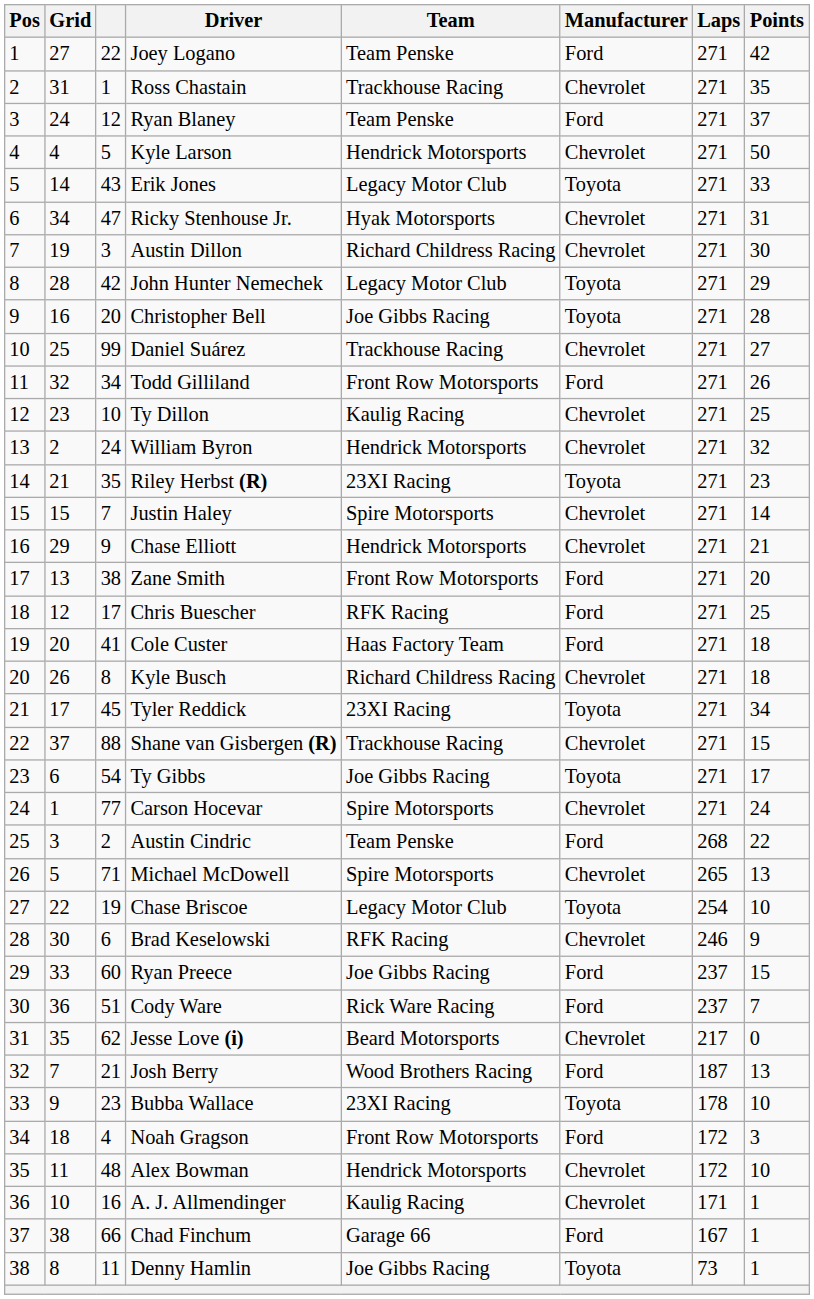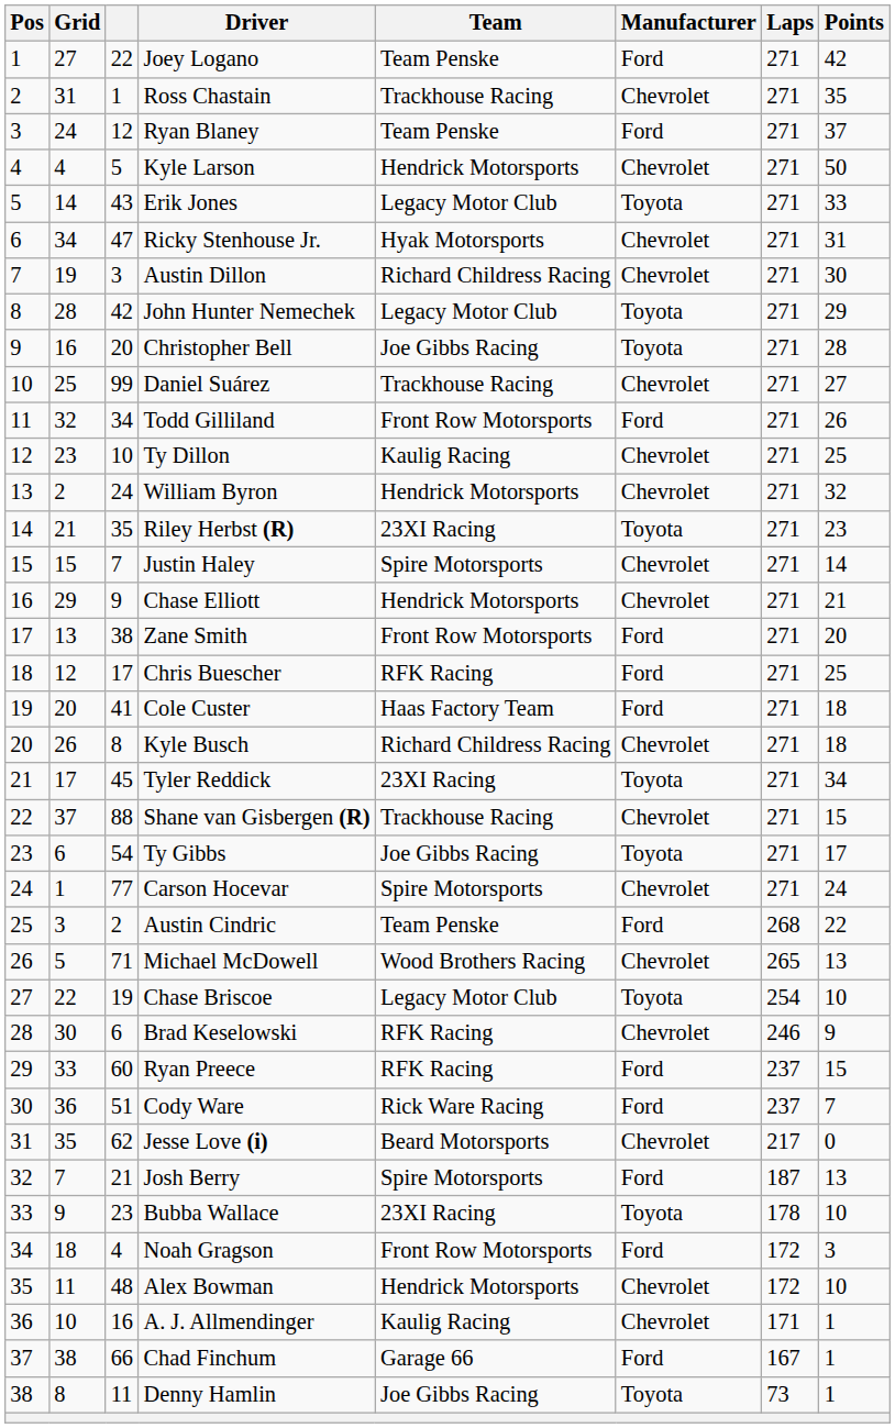Michael McDowell | Team: Spire Motorsports -> Wood Brothers Racing
Ryan Preece | Team: Joe Gibbs Racing -> RFK Racing
Josh Berry | Team: Wood Brothers Racing -> Spire Motorsports
